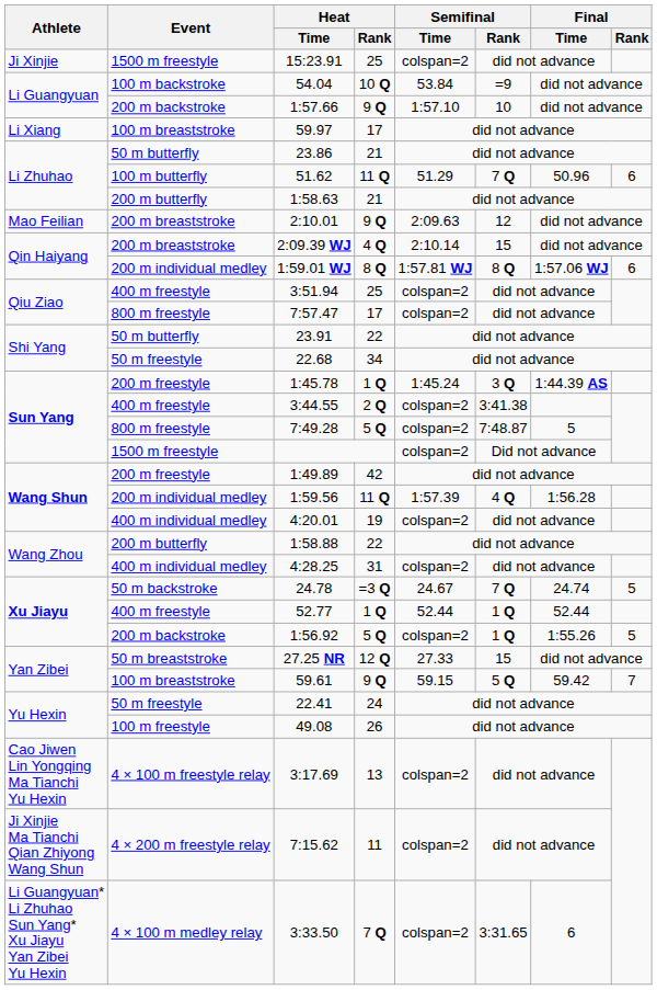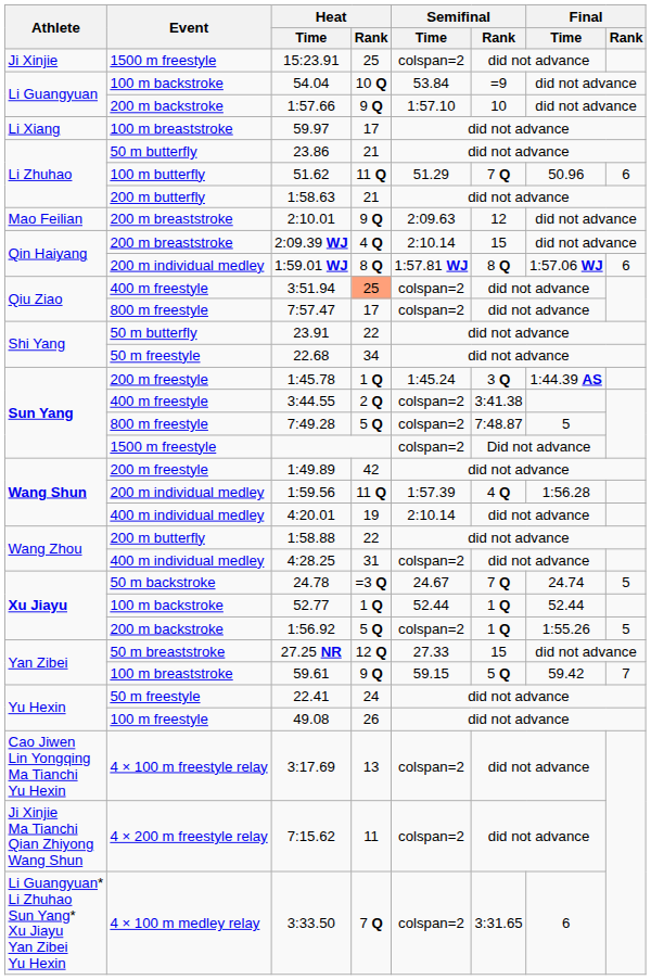3:51.94 | Heat / Rank: no background -> lightsalmon background
4:20.01 | Semifinal / Time: colspan=2 -> 2:10.14
52.77 | Event: 400 m freestyle -> 100 m backstroke
